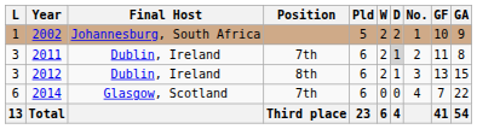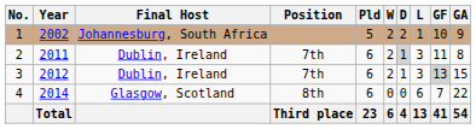columns swapped: No. <-> L
row 4 | Position: 8th -> 7th
row 4 | GF: no background -> lightgrey background
row 5 | Position: 7th -> 8th
